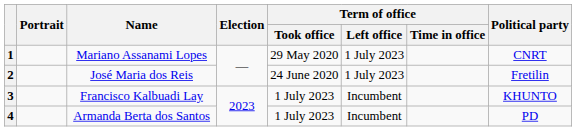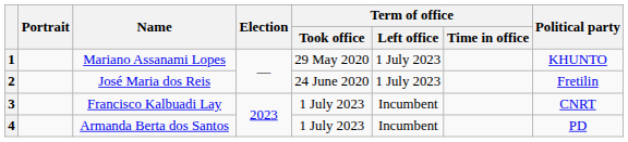1 | Political party: CNRT -> KHUNTO
3 | Political party: KHUNTO -> CNRT
